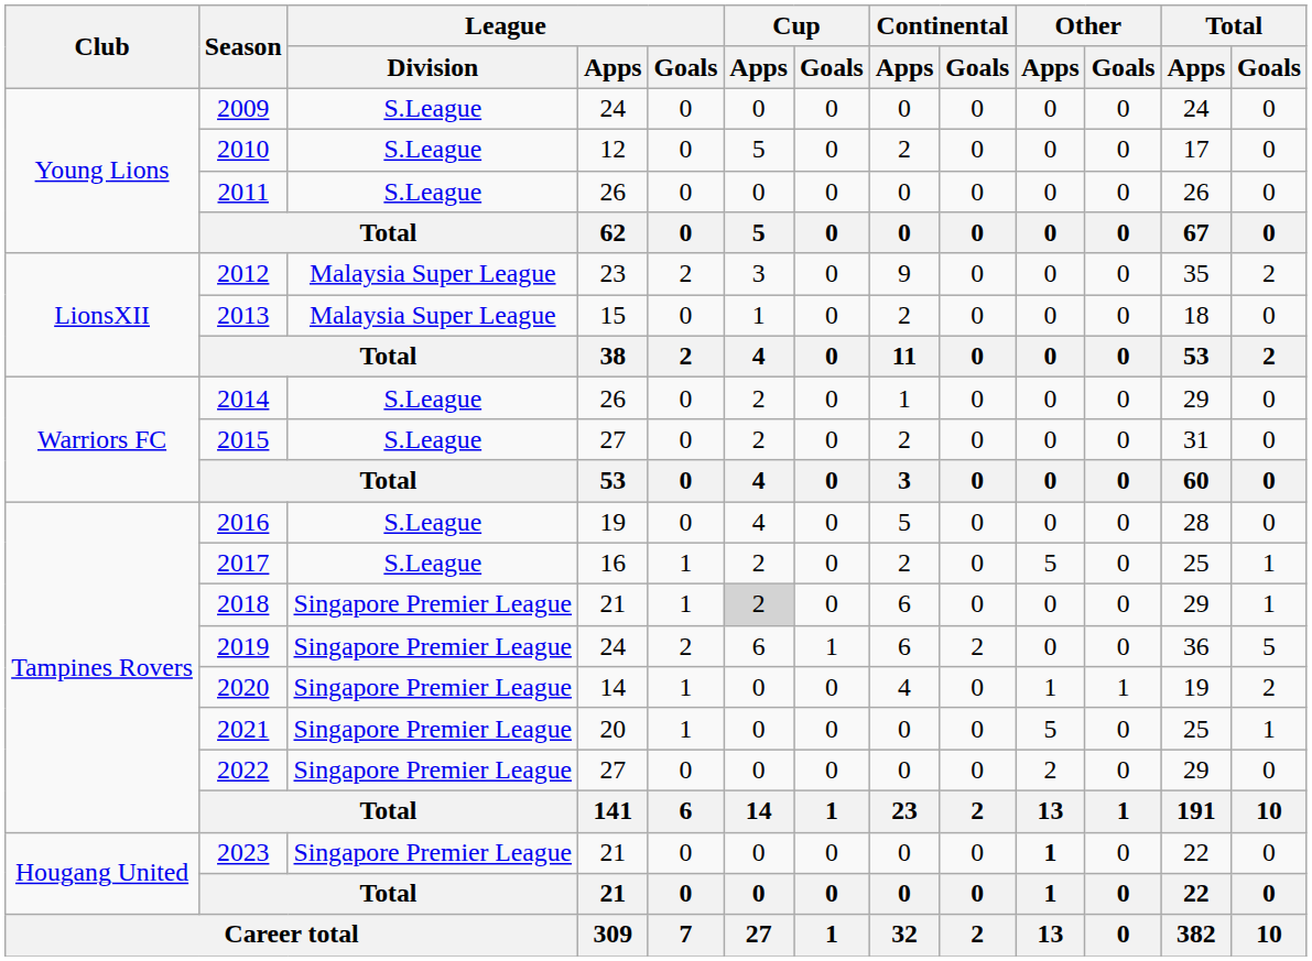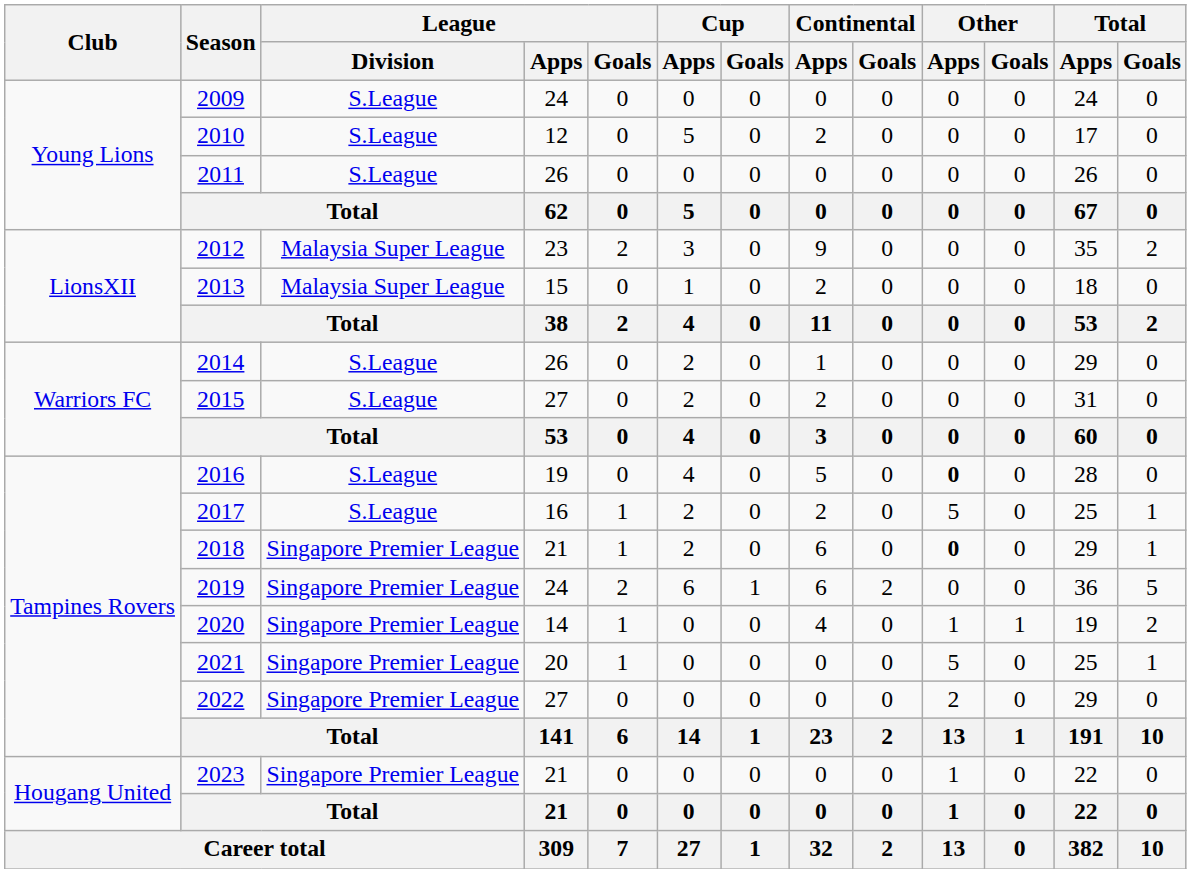2016 | Other / Apps: normal -> bold
2018 | Cup / Apps: lightgrey background -> no background
2018 | Other / Apps: normal -> bold
2023 | Other / Apps: bold -> normal
